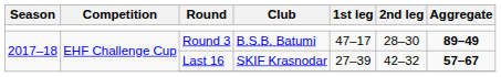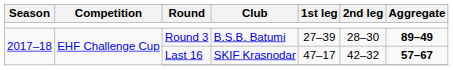Round 3 | 1st leg: 47–17 -> 27–39
Last 16 | 1st leg: 27–39 -> 47–17
